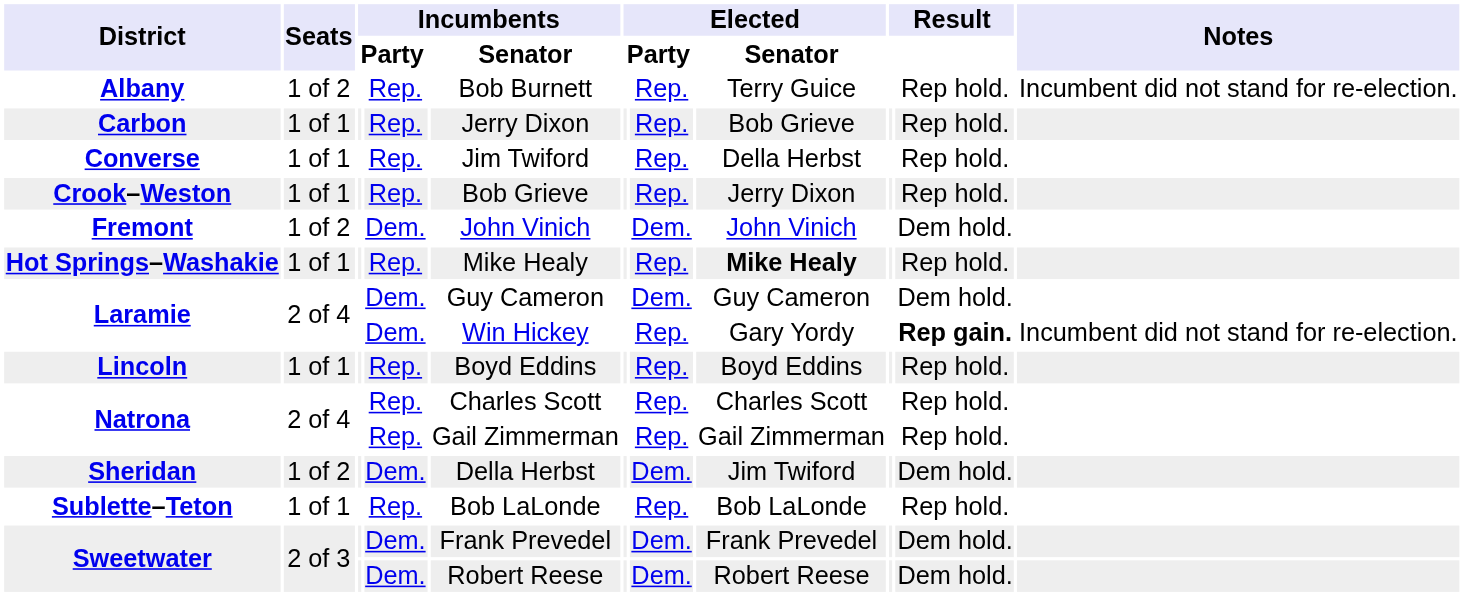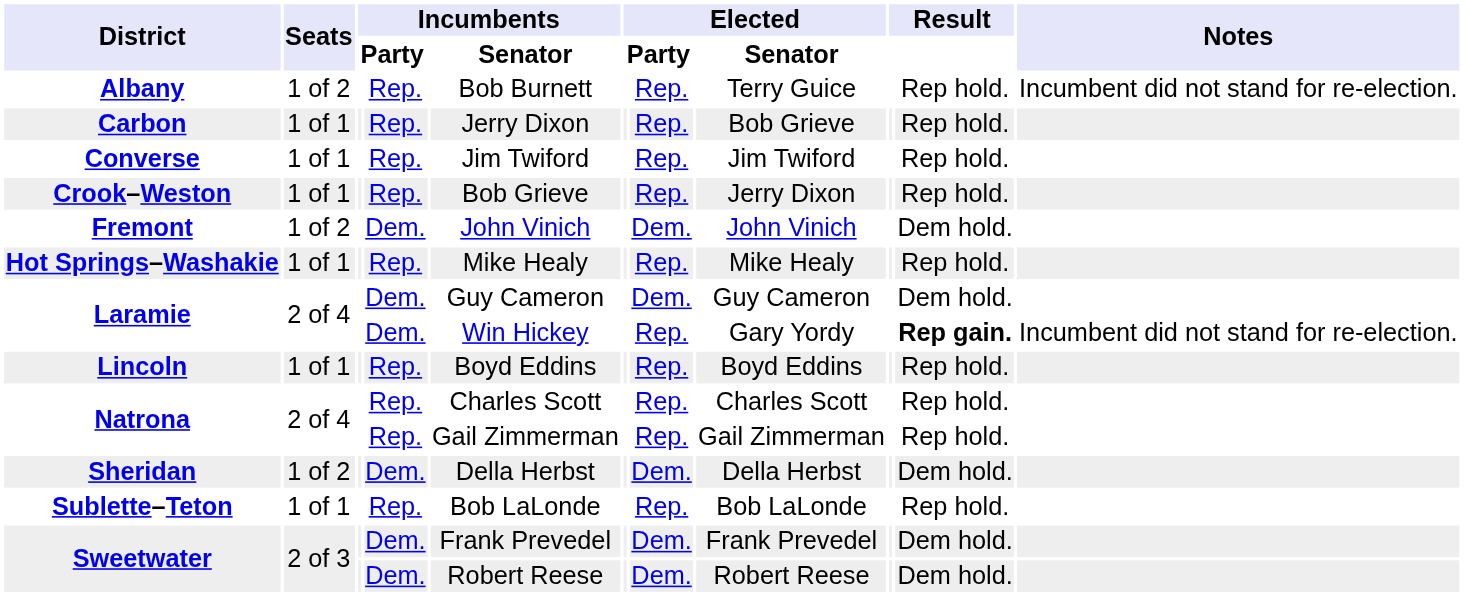Converse | Elected / Senator: Della Herbst -> Jim Twiford
Hot Springs–Washakie | Elected / Senator: bold -> normal
Sheridan | Elected / Senator: Jim Twiford -> Della Herbst
